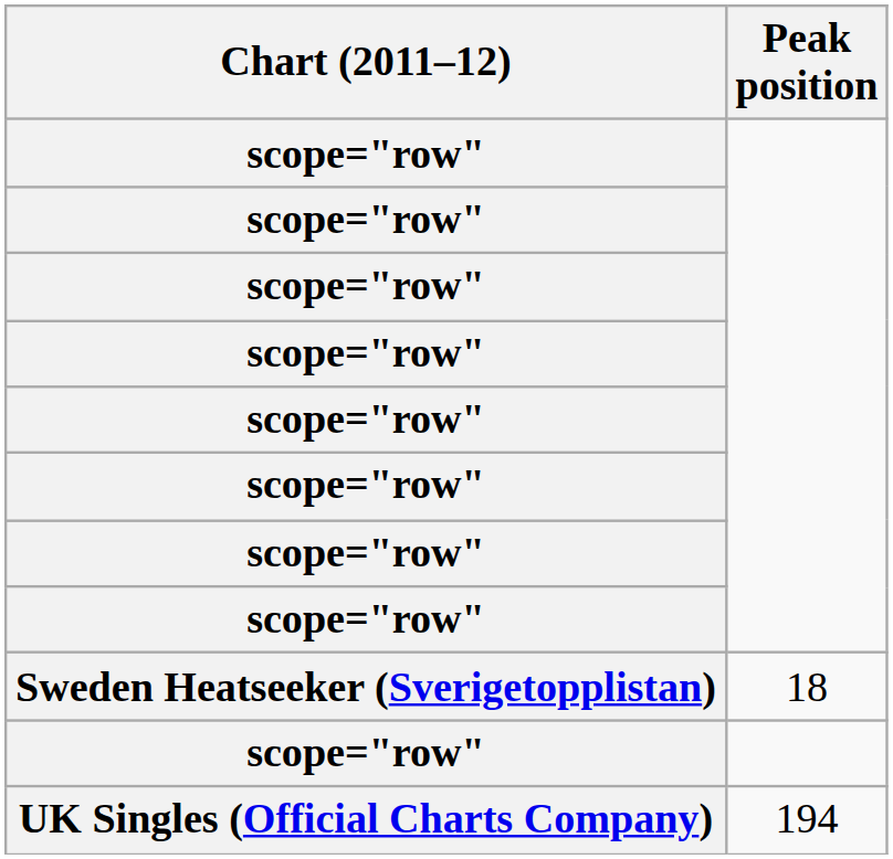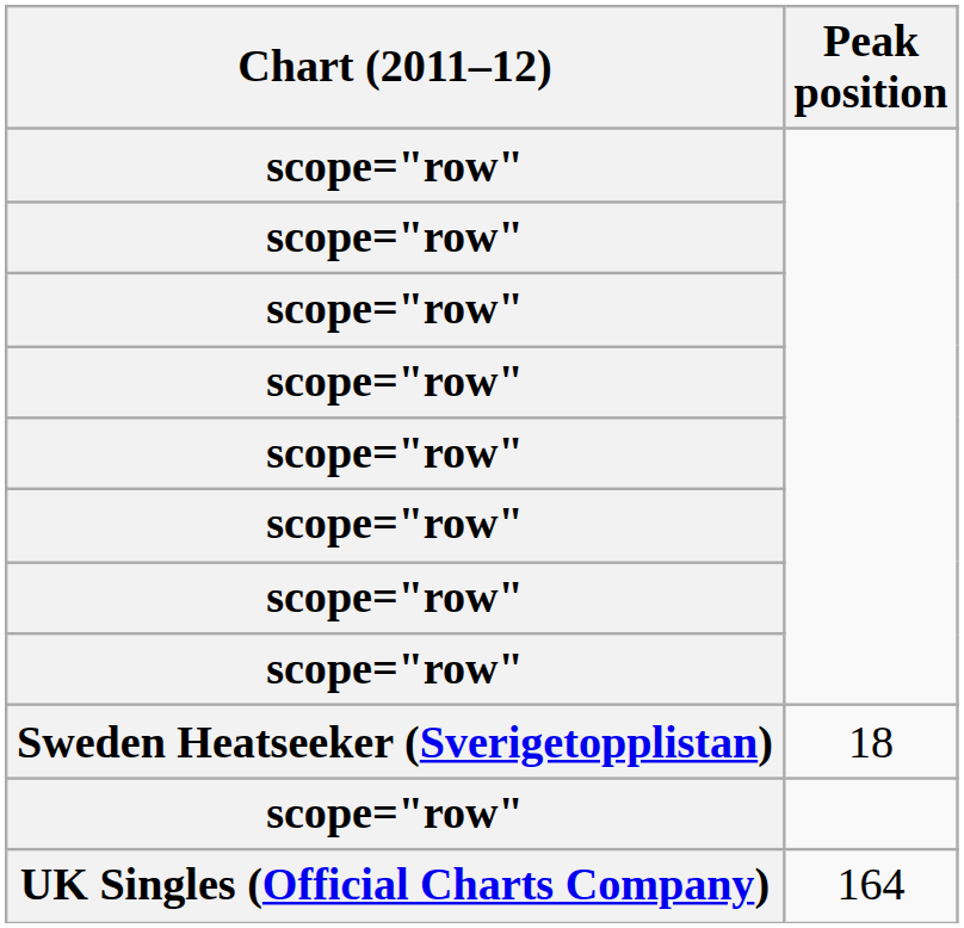UK Singles (Official Charts Company) | Peak position: 194 -> 164
